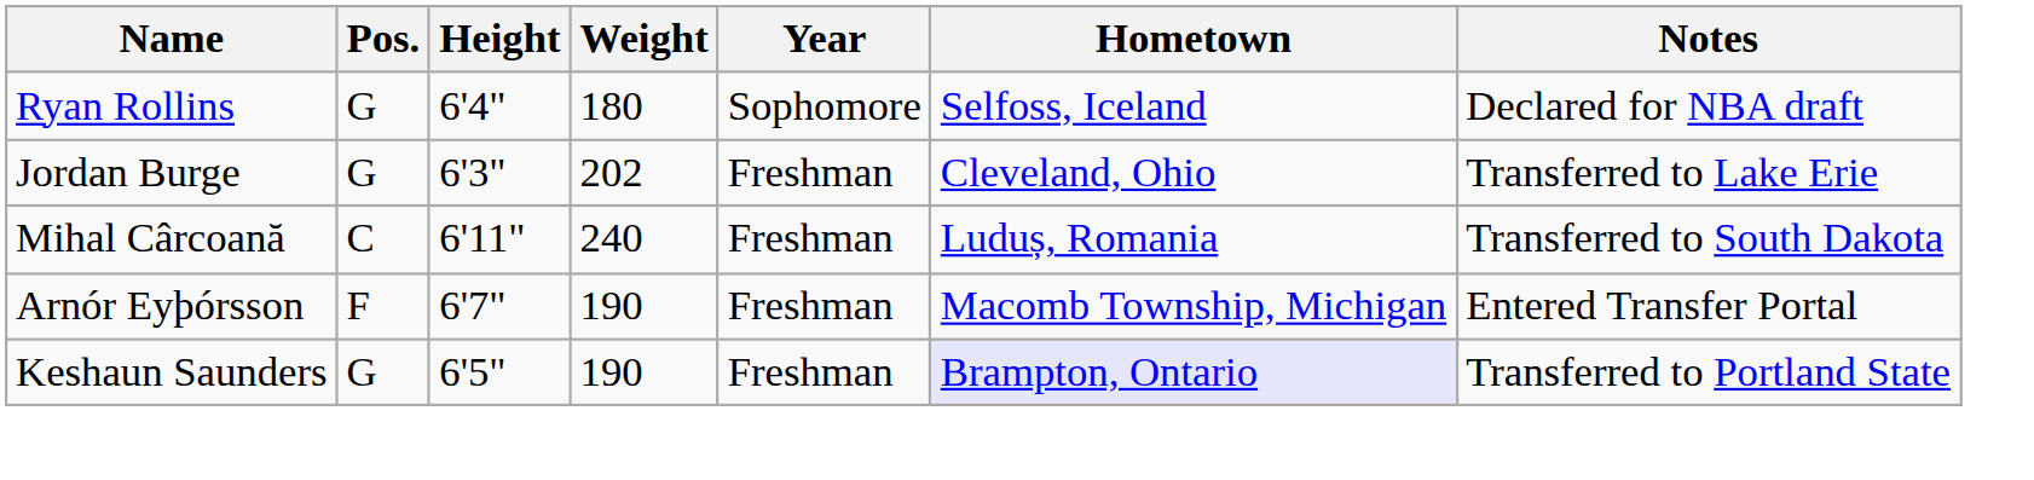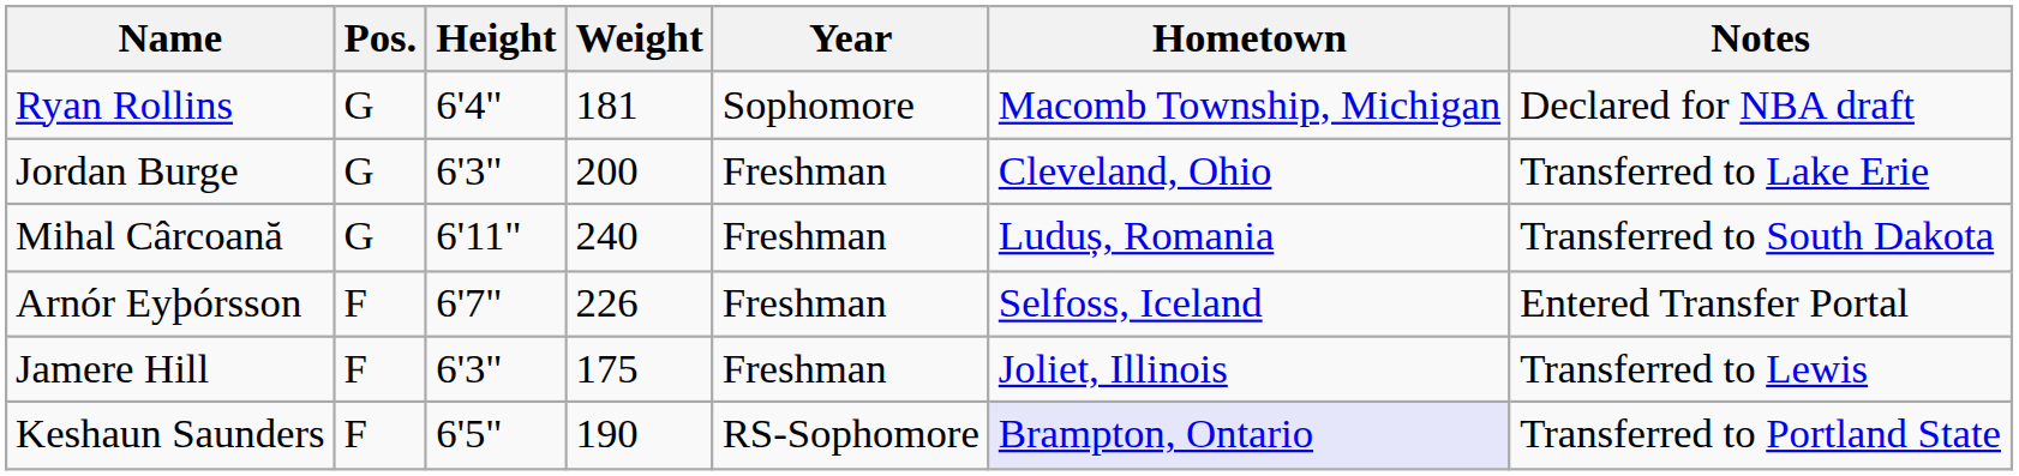Ryan Rollins | Weight: 180 -> 181
Ryan Rollins | Hometown: Selfoss, Iceland -> Macomb Township, Michigan
Jordan Burge | Weight: 202 -> 200
Mihal Cârcoană | Pos.: C -> G
Arnór Eyþórsson | Weight: 190 -> 226
Arnór Eyþórsson | Hometown: Macomb Township, Michigan -> Selfoss, Iceland
+ row: Jamere Hill | F | 6'3" | 175 | Freshman | Joliet, Illinois | Transferred to Lewis
Keshaun Saunders | Pos.: G -> F
Keshaun Saunders | Year: Freshman -> RS-Sophomore
